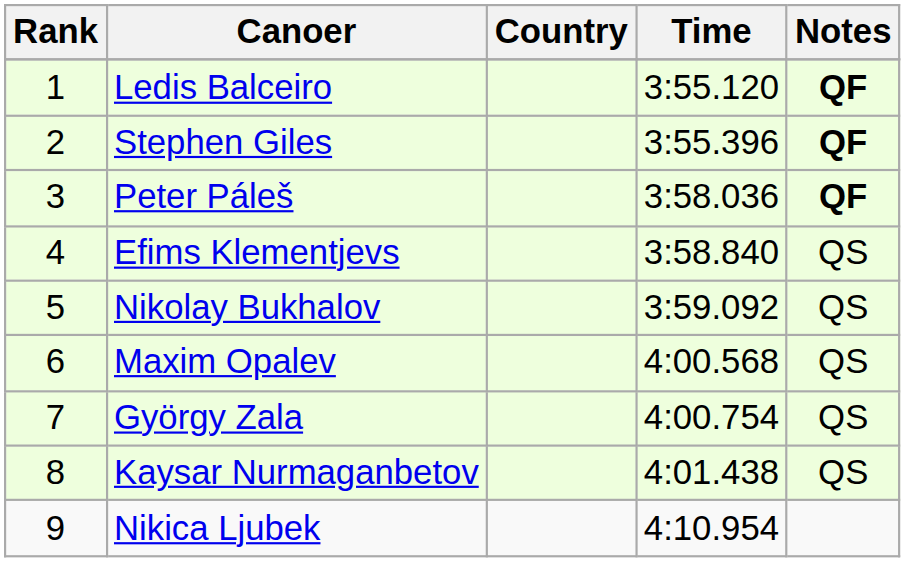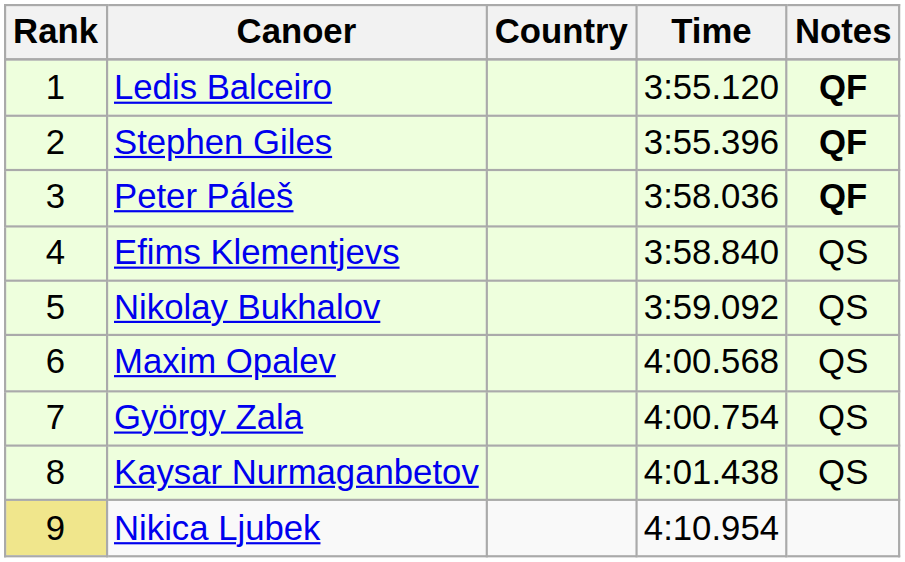Nikica Ljubek | Rank: no background -> khaki background
